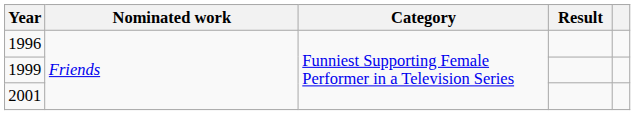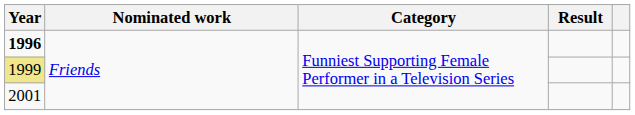1996 | Year: normal -> bold
1999 | Year: no background -> khaki background
